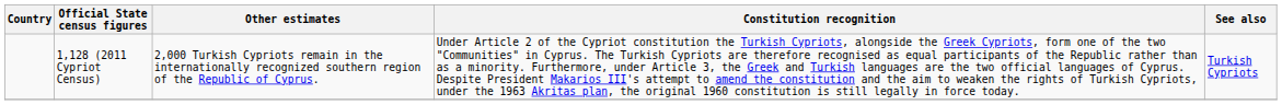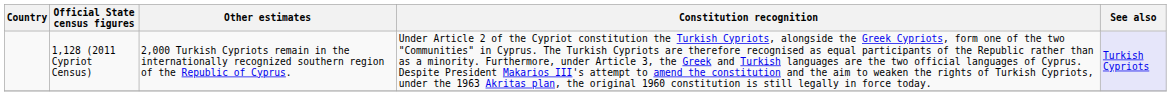1,128 (2011 Cypriot Census) | See also: no background -> lavender background
